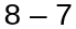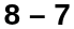row 1 | column 1: normal -> bold
